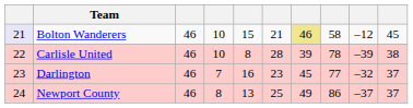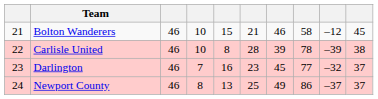Bolton Wanderers | column 1: lavender background -> no background
Bolton Wanderers | column 7: khaki background -> no background
